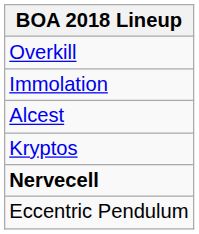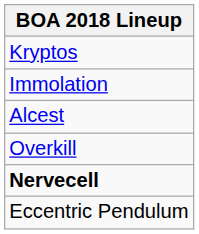row 2 | column 1: Overkill -> Kryptos
row 5 | column 1: Kryptos -> Overkill
